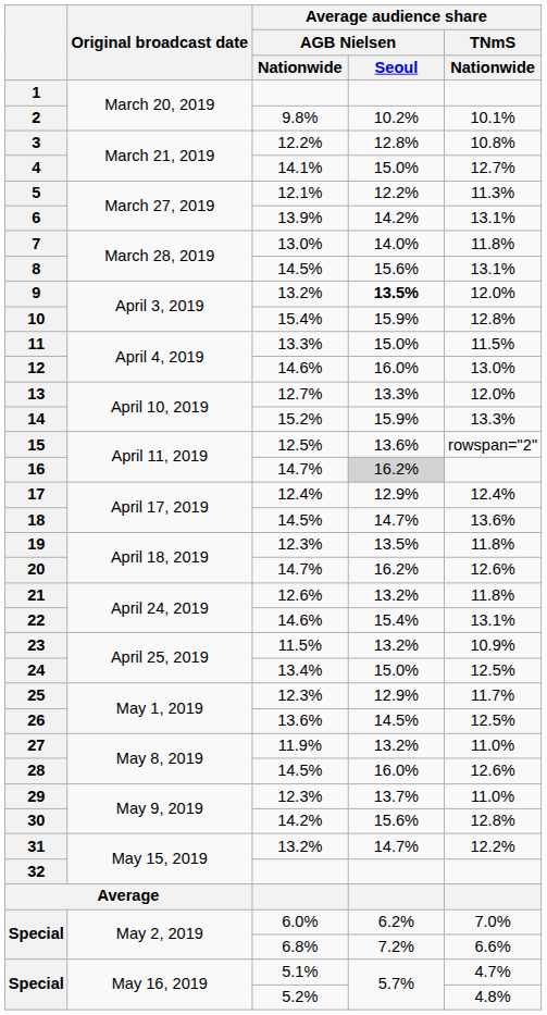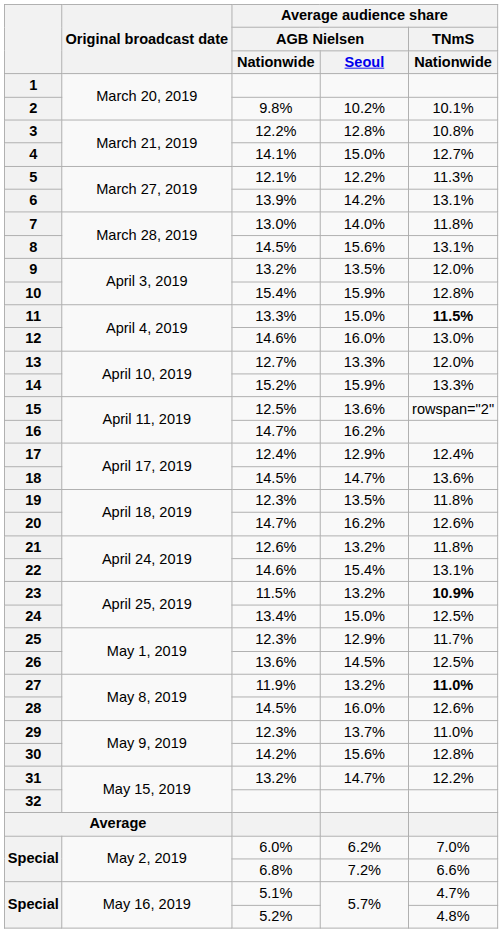9 | Average audience share / AGB Nielsen / Seoul: bold -> normal
11 | Average audience share / TNmS / Nationwide: normal -> bold
16 | Average audience share / AGB Nielsen / Seoul: lightgrey background -> no background
23 | Average audience share / TNmS / Nationwide: normal -> bold
27 | Average audience share / TNmS / Nationwide: normal -> bold
